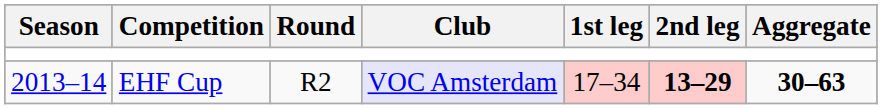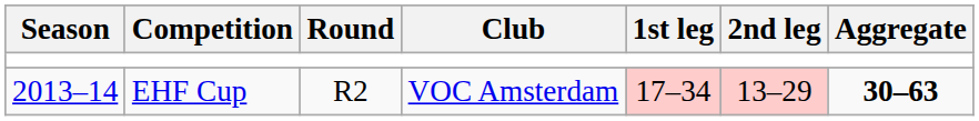EHF Cup | Club: lavender background -> no background
EHF Cup | 2nd leg: bold -> normal
